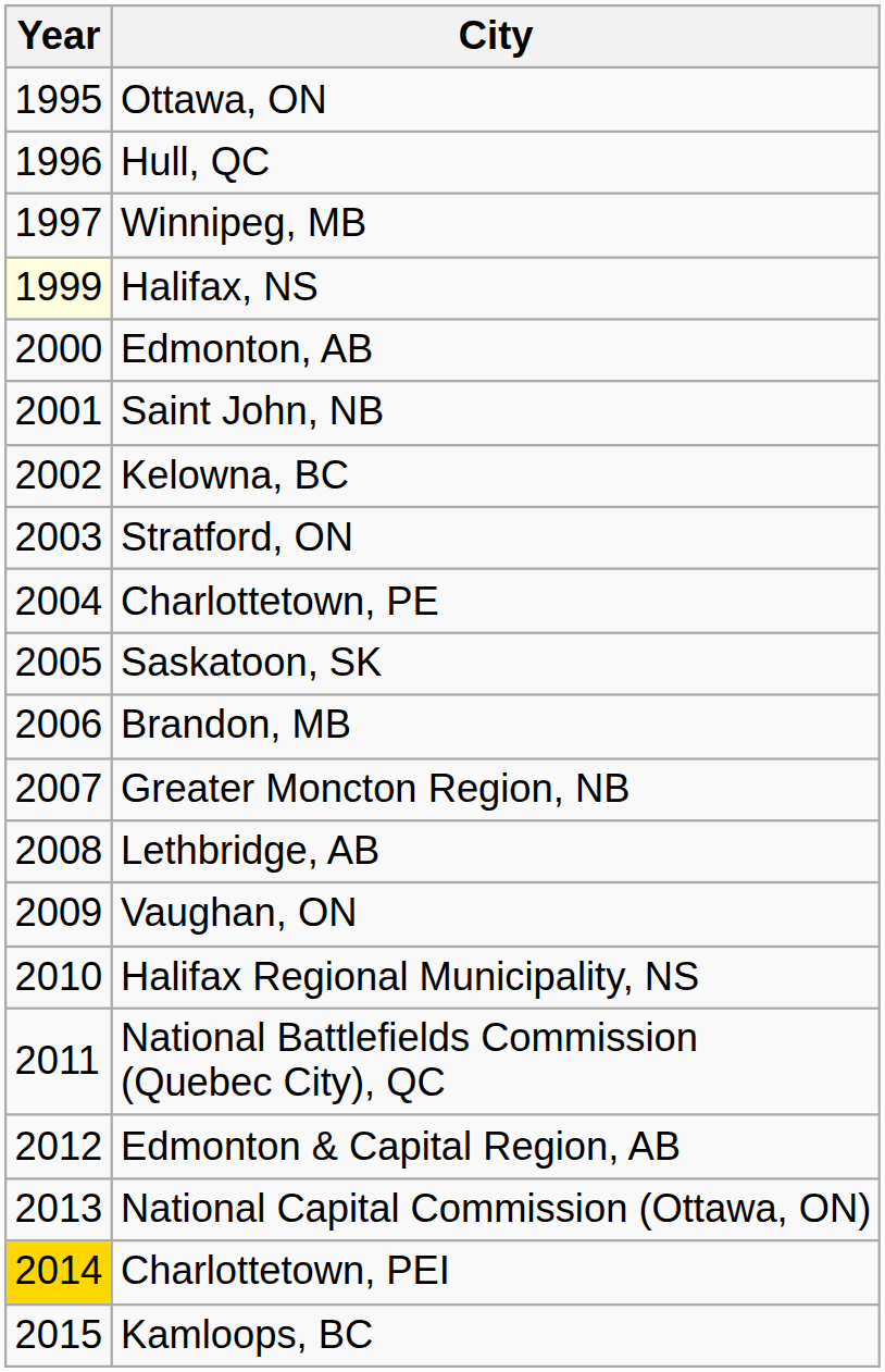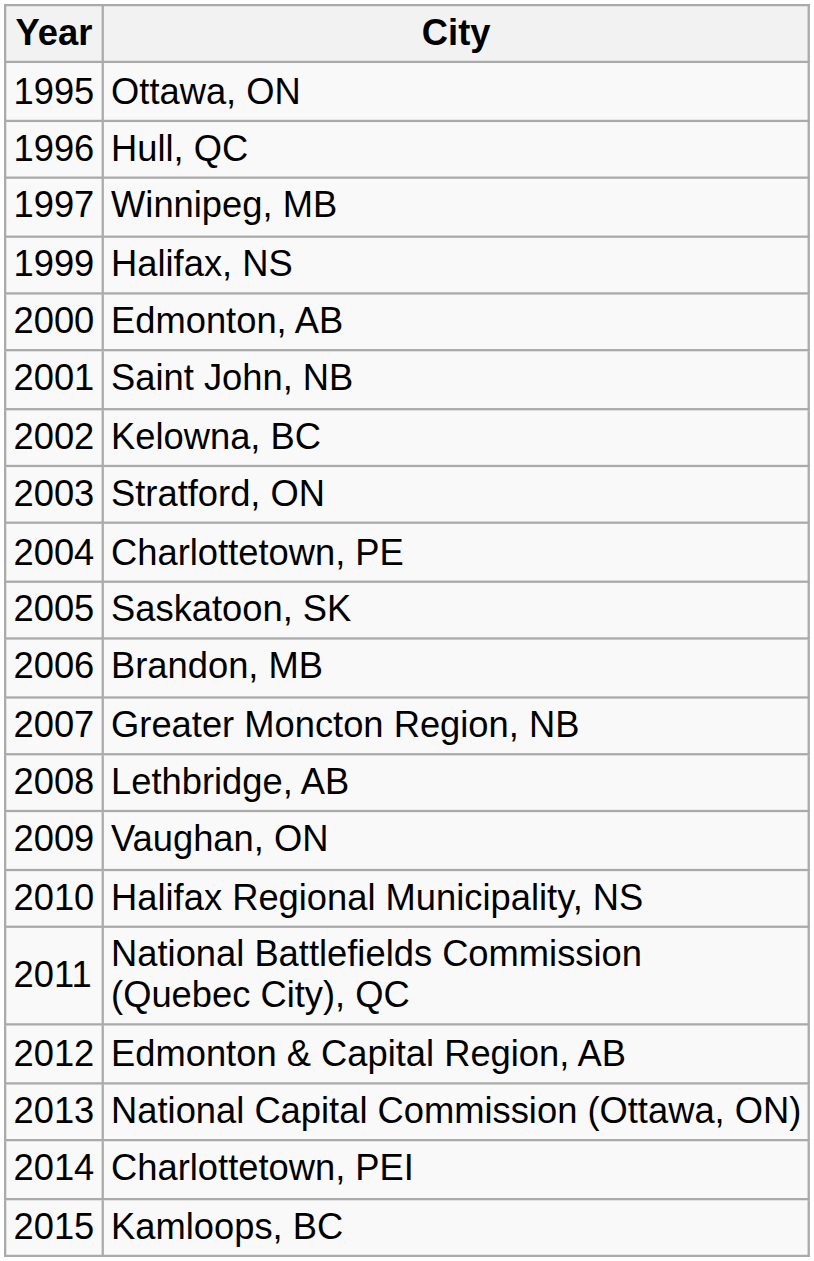Halifax, NS | Year: lightyellow background -> no background
Charlottetown, PEI | Year: gold background -> no background
